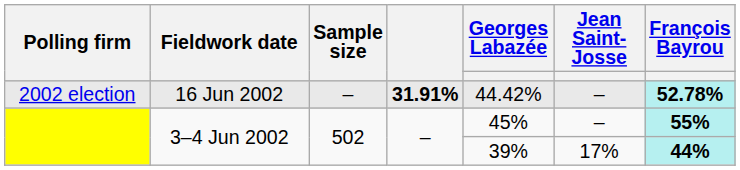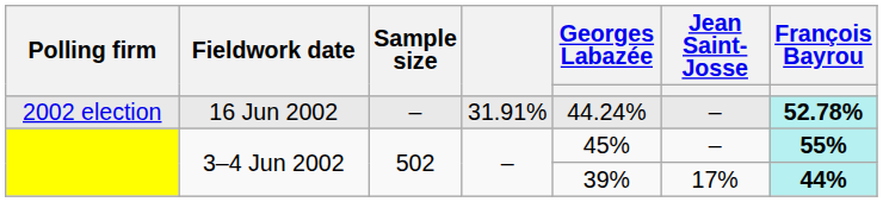2002 election | column 4: bold -> normal
2002 election | Georges Labazée: 44.42% -> 44.24%
